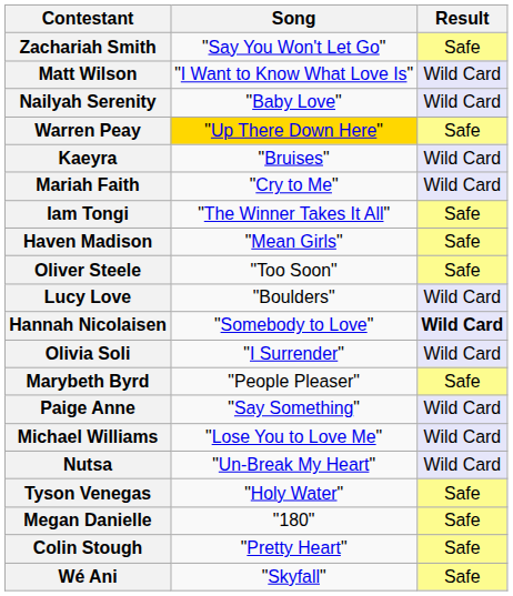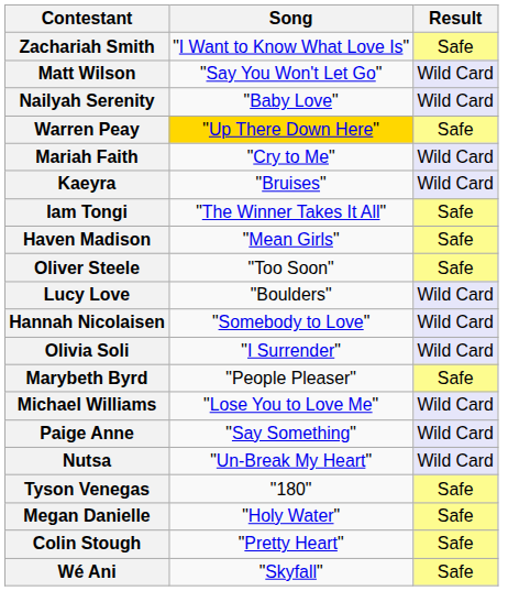Zachariah Smith | Song: "Say You Won't Let Go" -> "I Want to Know What Love Is"
Matt Wilson | Song: "I Want to Know What Love Is" -> "Say You Won't Let Go"
rows swapped: Kaeyra <-> Mariah Faith
Hannah Nicolaisen | Result: bold -> normal
rows swapped: Michael Williams <-> Paige Anne
Tyson Venegas | Song: "Holy Water" -> "180"
Megan Danielle | Song: "180" -> "Holy Water"
